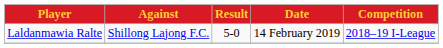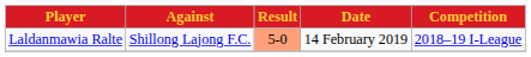Laldanmawia Ralte | Result: no background -> lightsalmon background
